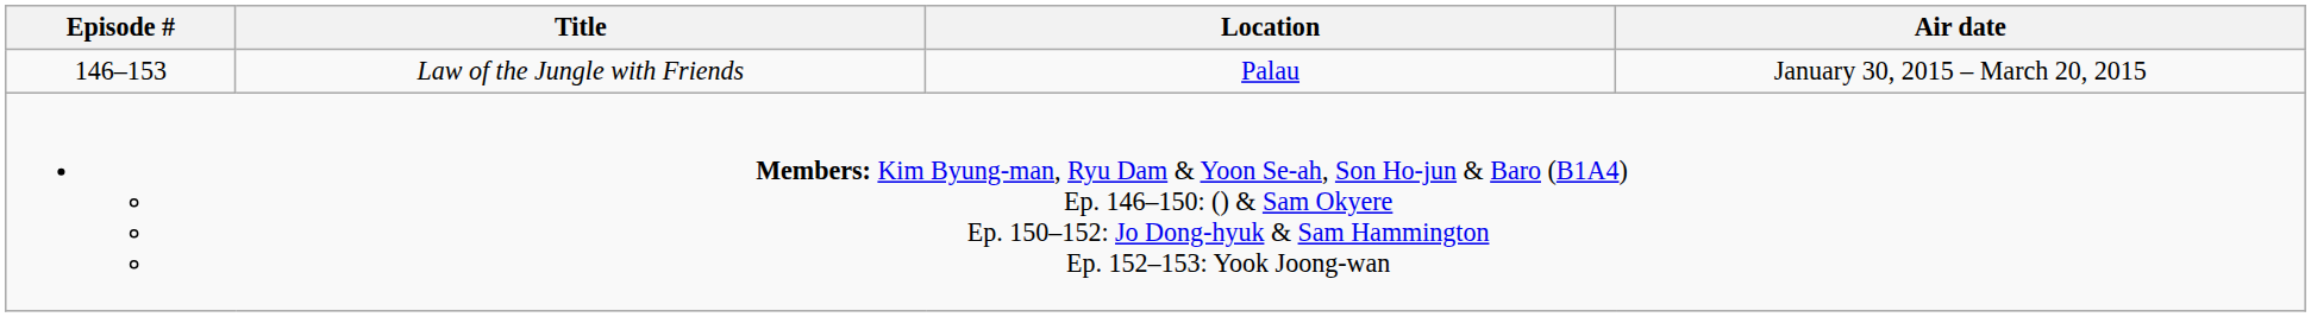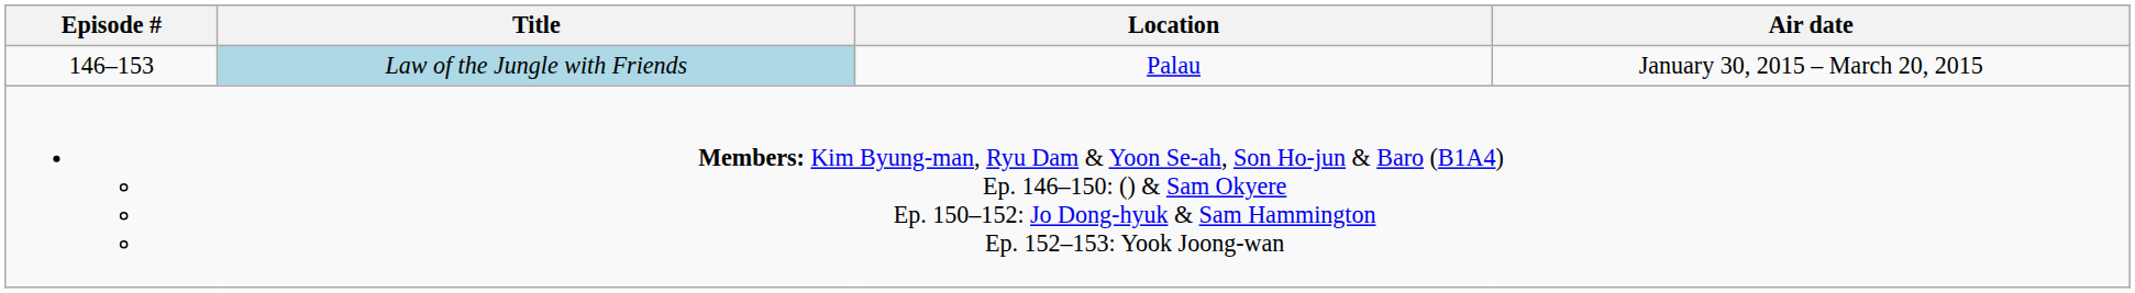146–153 | Title: no background -> lightblue background
